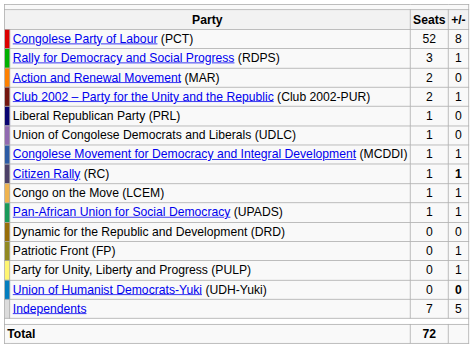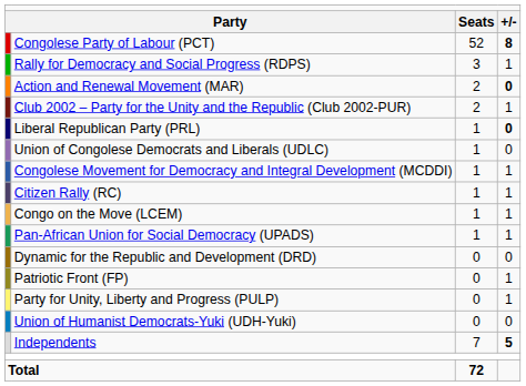Congolese Party of Labour (PCT) | column 4: normal -> bold
Action and Renewal Movement (MAR) | column 4: normal -> bold
Liberal Republican Party (PRL) | column 4: normal -> bold
Citizen Rally (RC) | column 4: bold -> normal
Union of Humanist Democrats-Yuki (UDH-Yuki) | column 4: bold -> normal
Independents | column 4: normal -> bold
